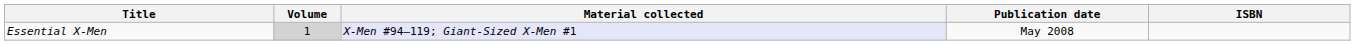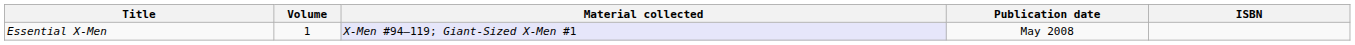Essential X-Men | Volume: lightgrey background -> no background
